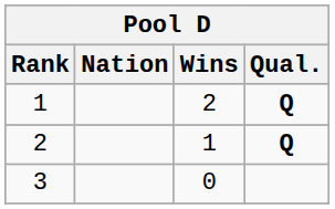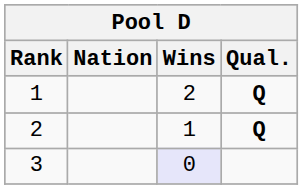3 | Wins: no background -> lavender background
